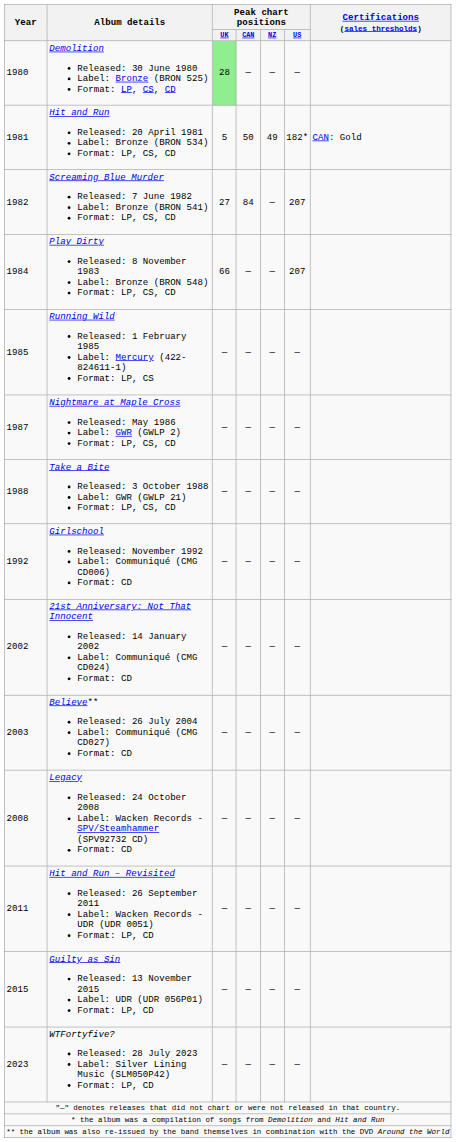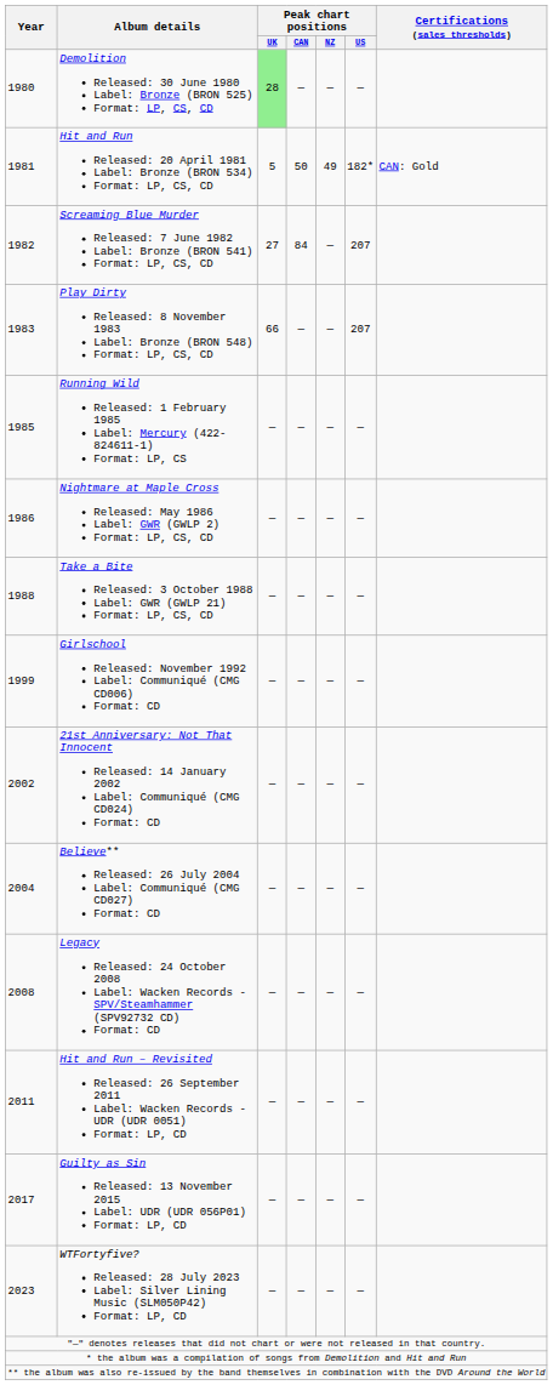row 6 | Year: 1984 -> 1983
row 8 | Year: 1987 -> 1986
row 10 | Year: 1992 -> 1999
row 12 | Year: 2003 -> 2004
row 15 | Year: 2015 -> 2017
